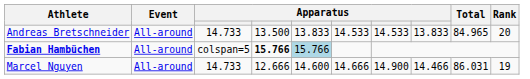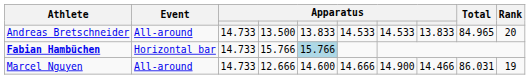Fabian Hambüchen | Event: All-around -> Horizontal bar
Fabian Hambüchen | column 3: colspan=5 -> 14.733
Fabian Hambüchen | column 4: bold -> normal
